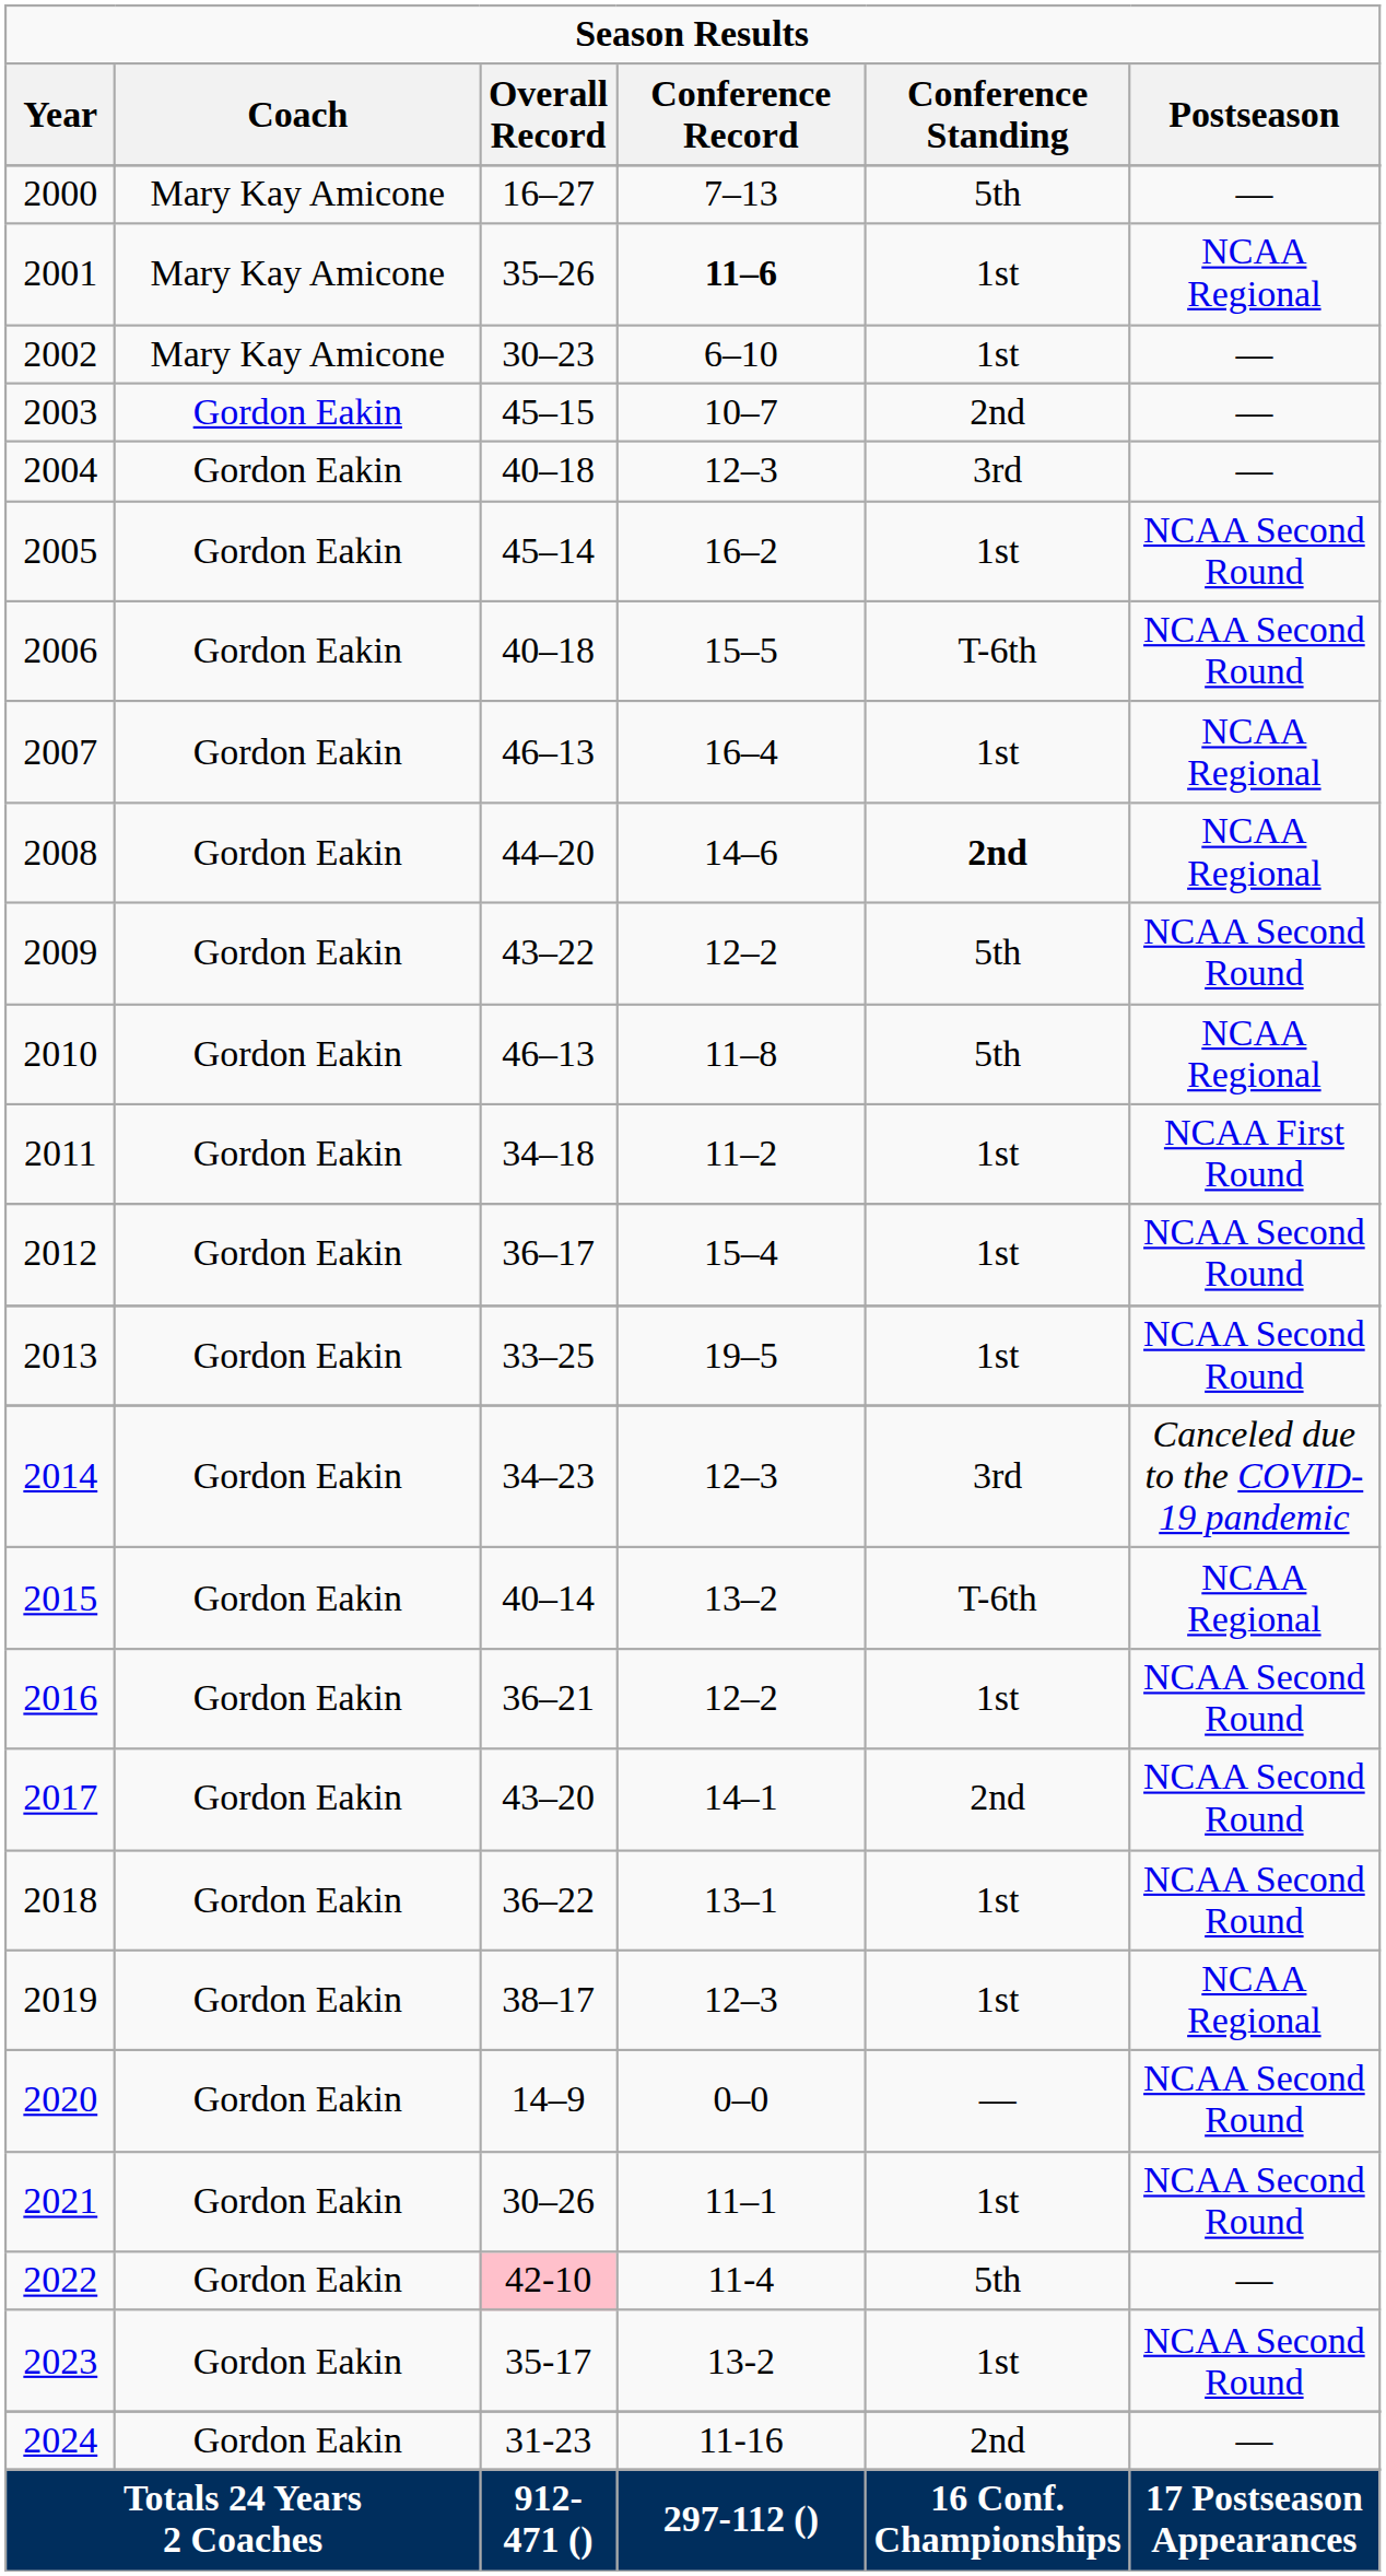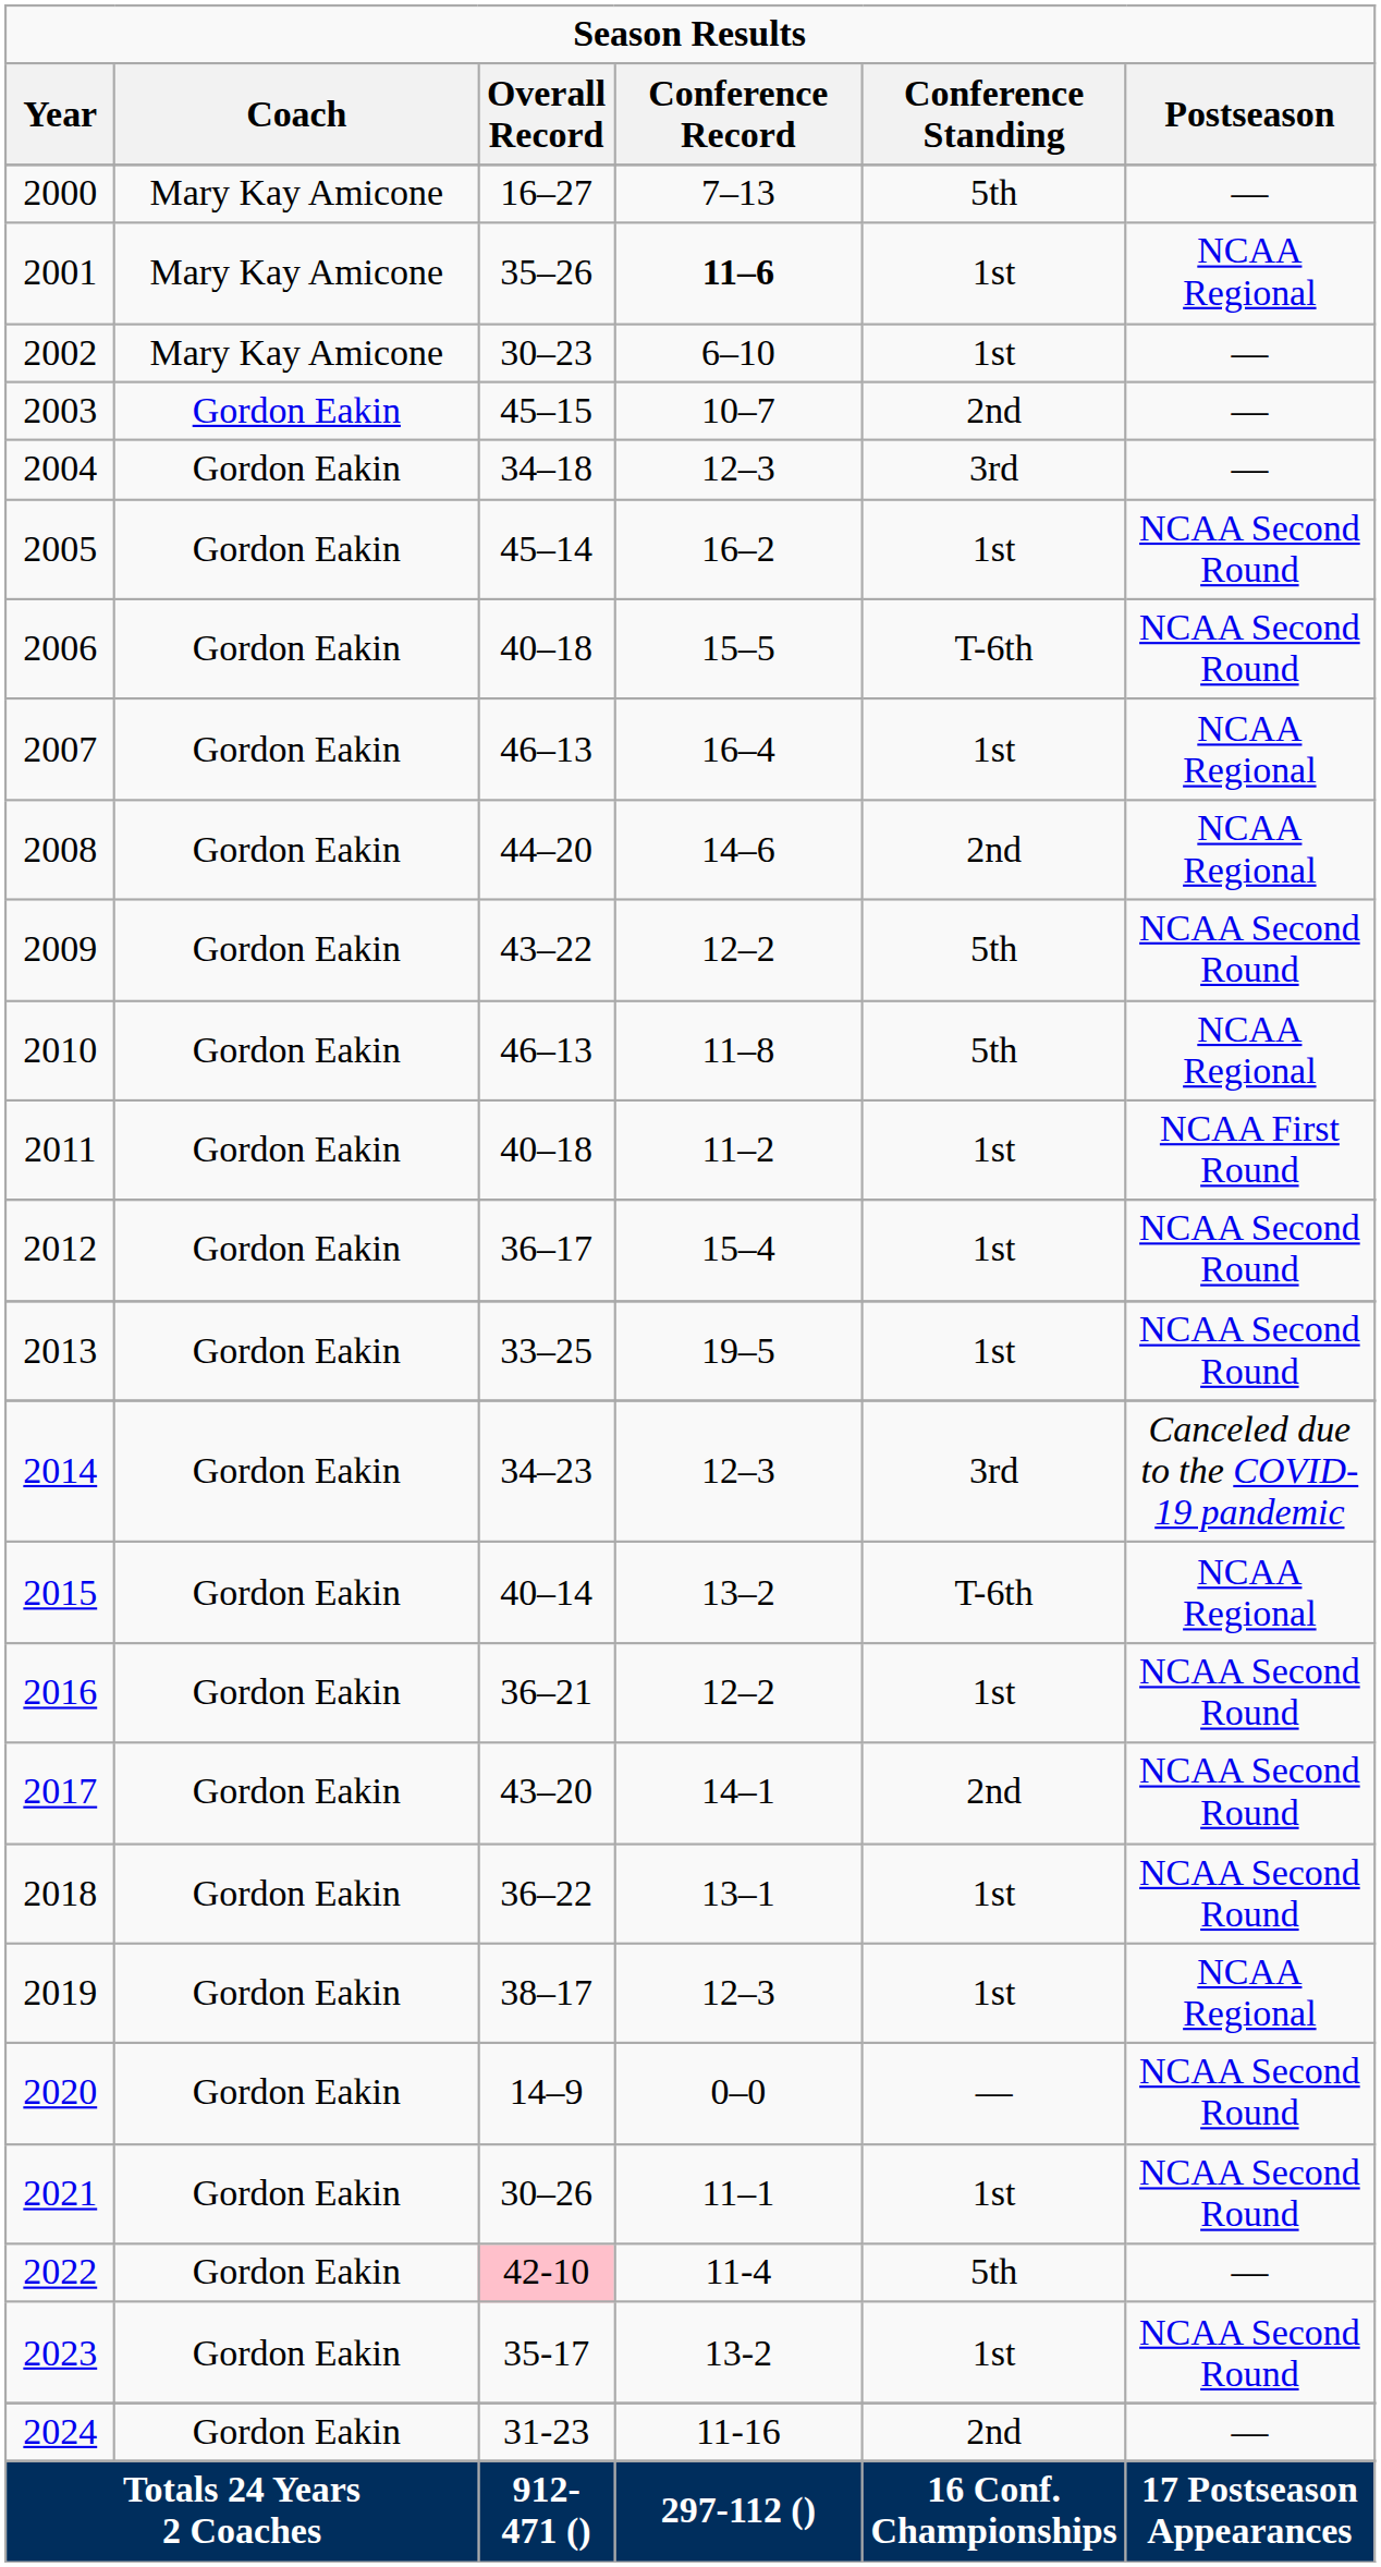2004 | Overall Record: 40–18 -> 34–18
2008 | Conference Standing: bold -> normal
2011 | Overall Record: 34–18 -> 40–18
